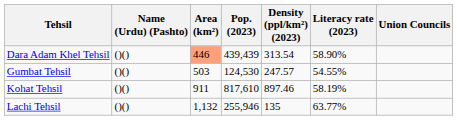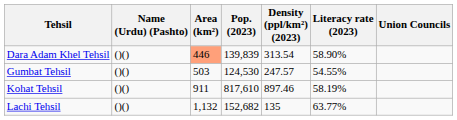Dara Adam Khel Tehsil | Pop. (2023): 439,439 -> 139,839
Lachi Tehsil | Pop. (2023): 255,946 -> 152,682
